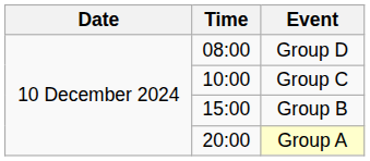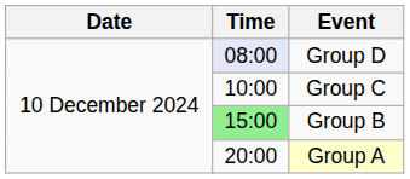Group D | Time: no background -> lavender background
Group B | Time: no background -> lightgreen background
